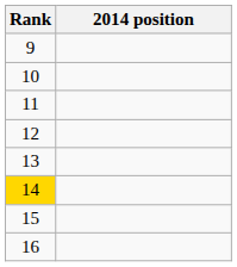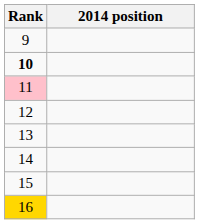10 | Rank: normal -> bold
11 | Rank: no background -> pink background
14 | Rank: gold background -> no background
16 | Rank: no background -> gold background
